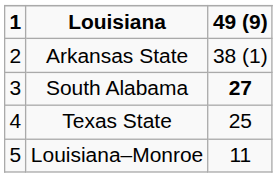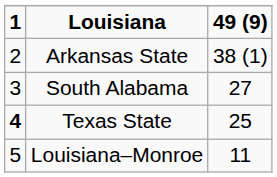South Alabama | 49 (9): bold -> normal
Texas State | 1: normal -> bold
